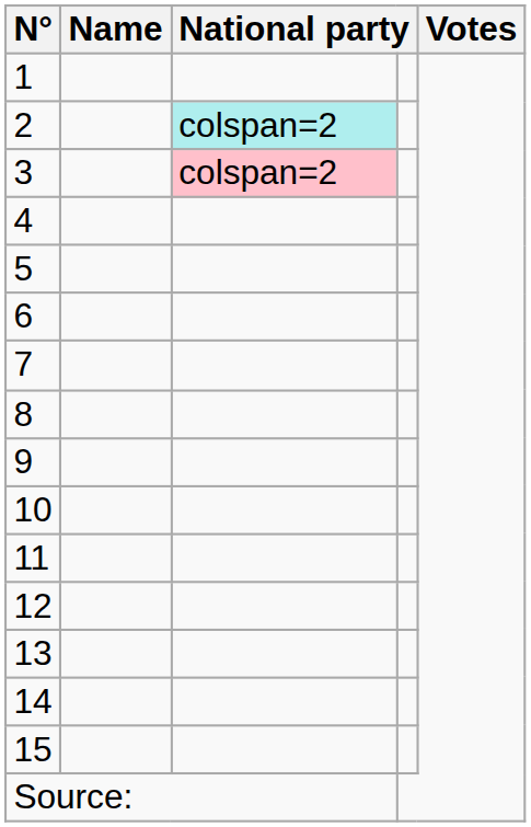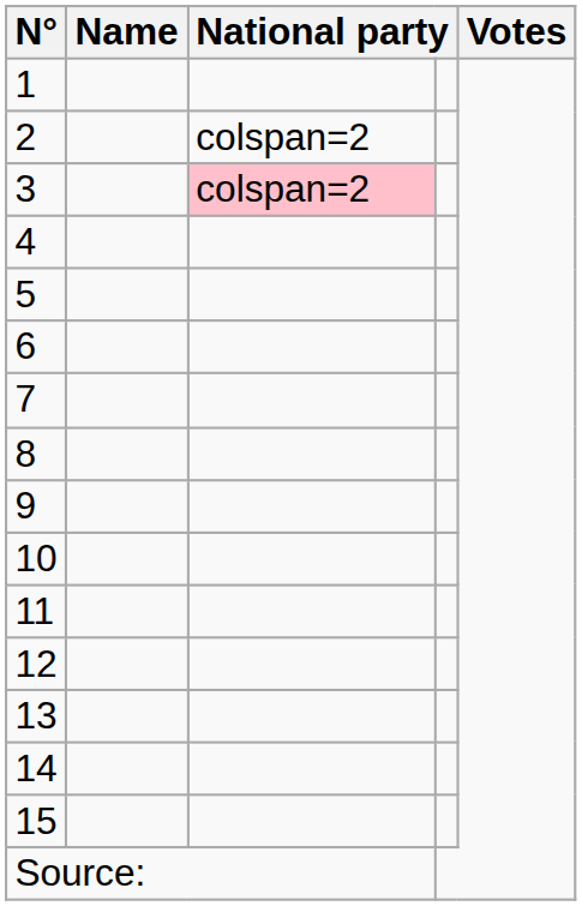2 | column 3: paleturquoise background -> no background
